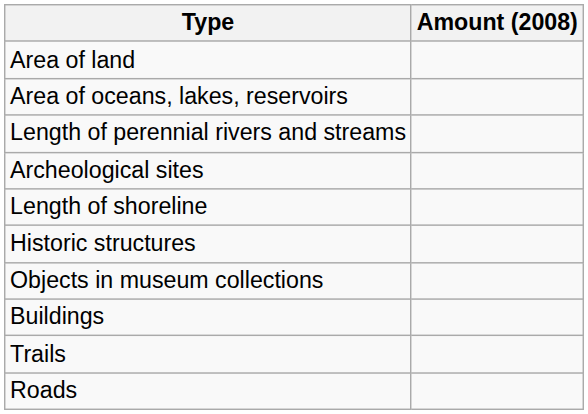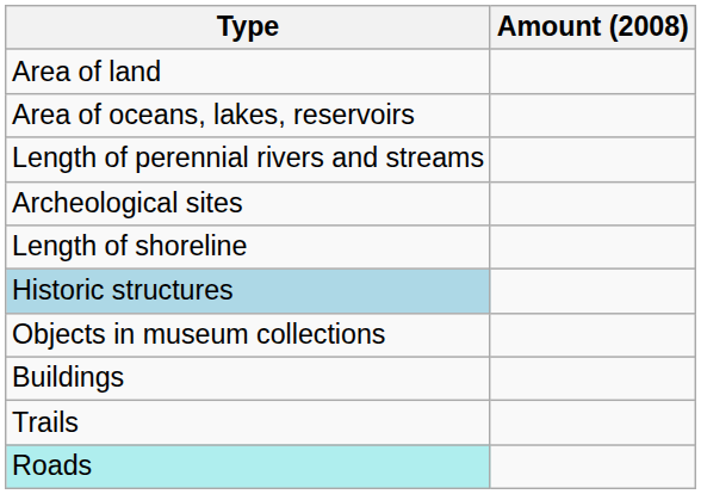Historic structures | Type: no background -> lightblue background
Roads | Type: no background -> paleturquoise background
